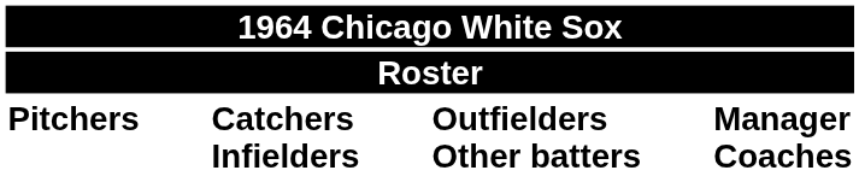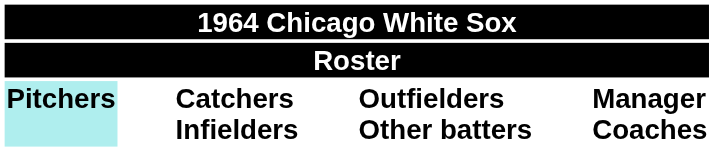Pitchers | column 1: no background -> paleturquoise background
